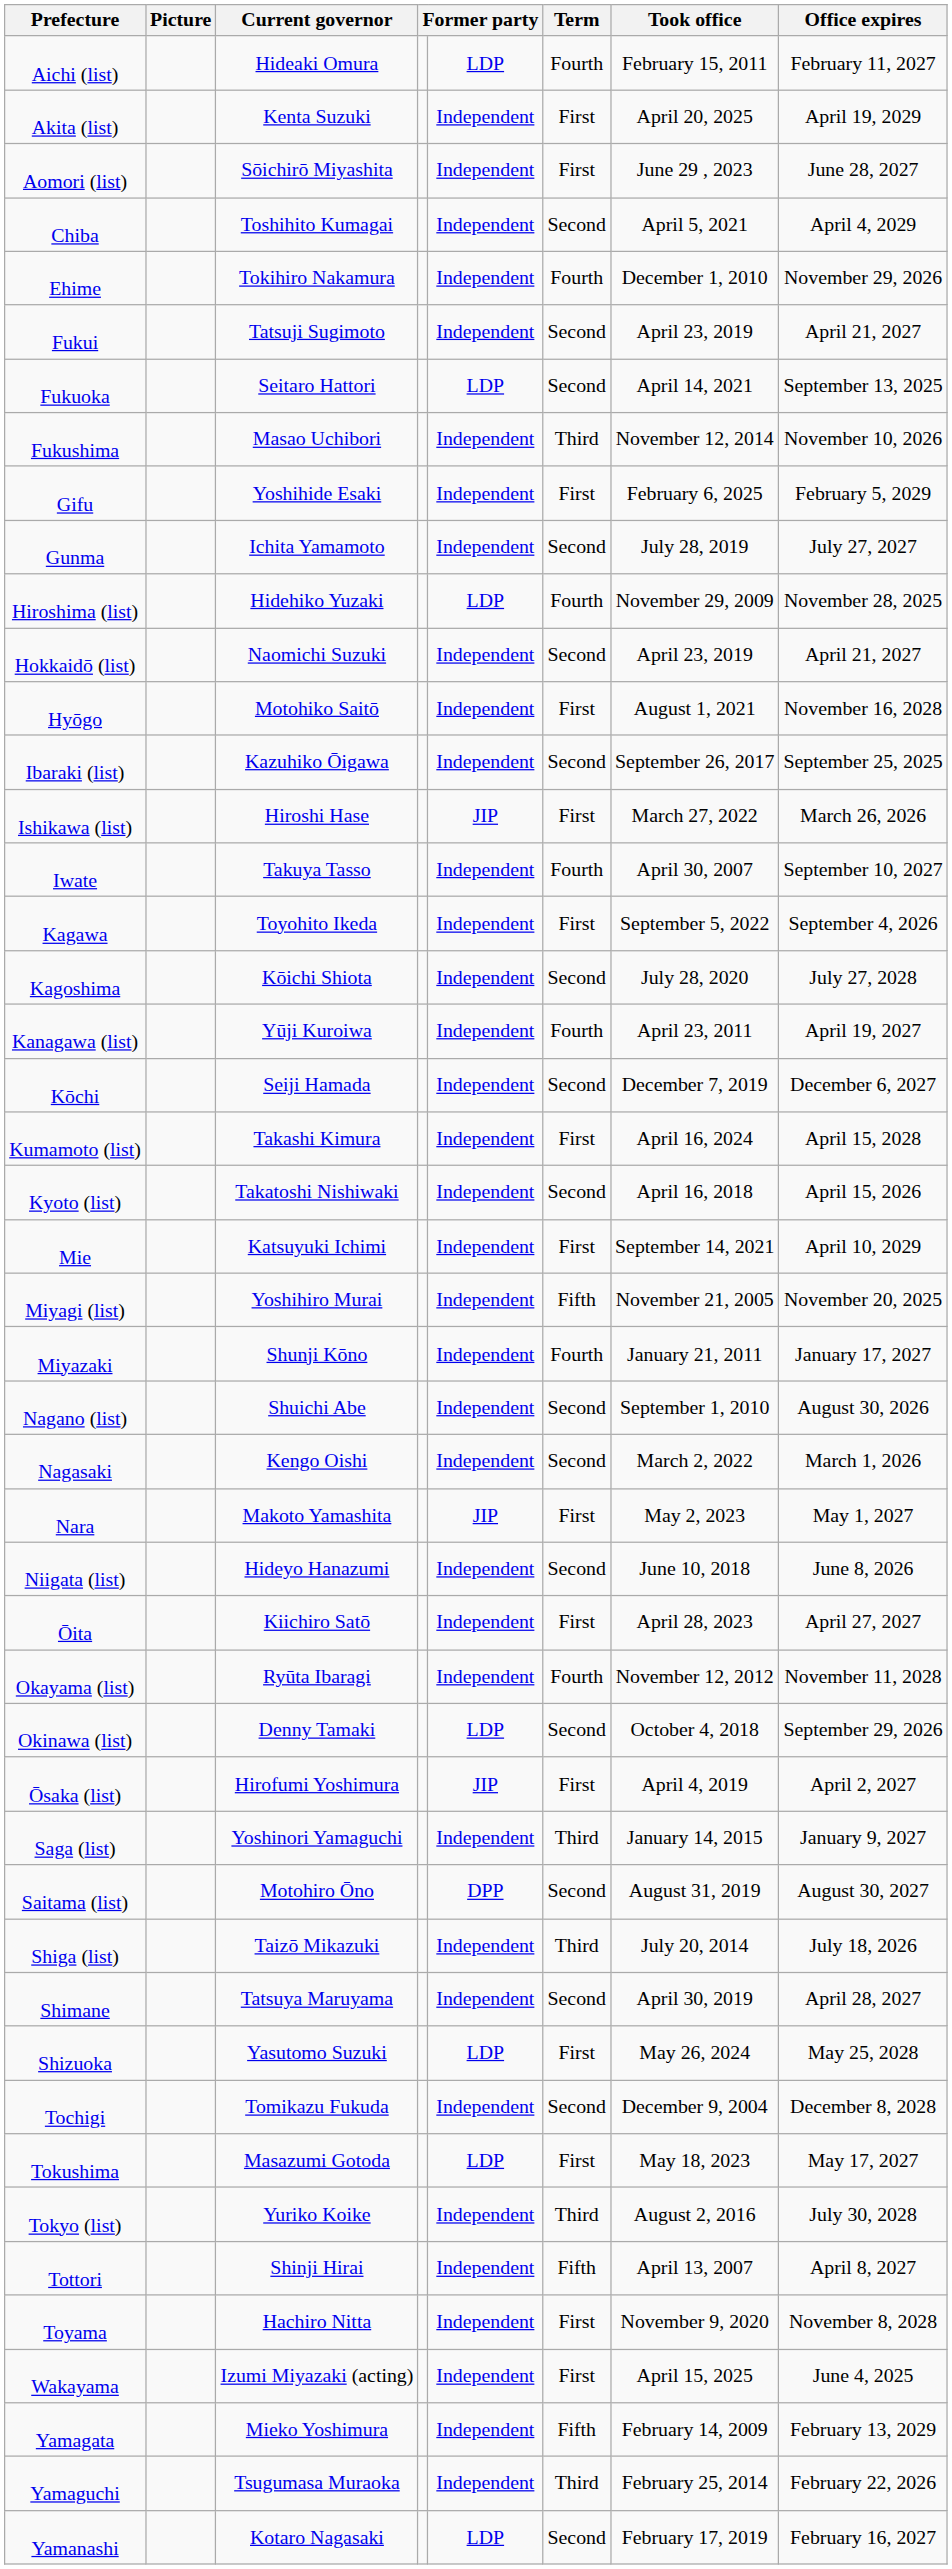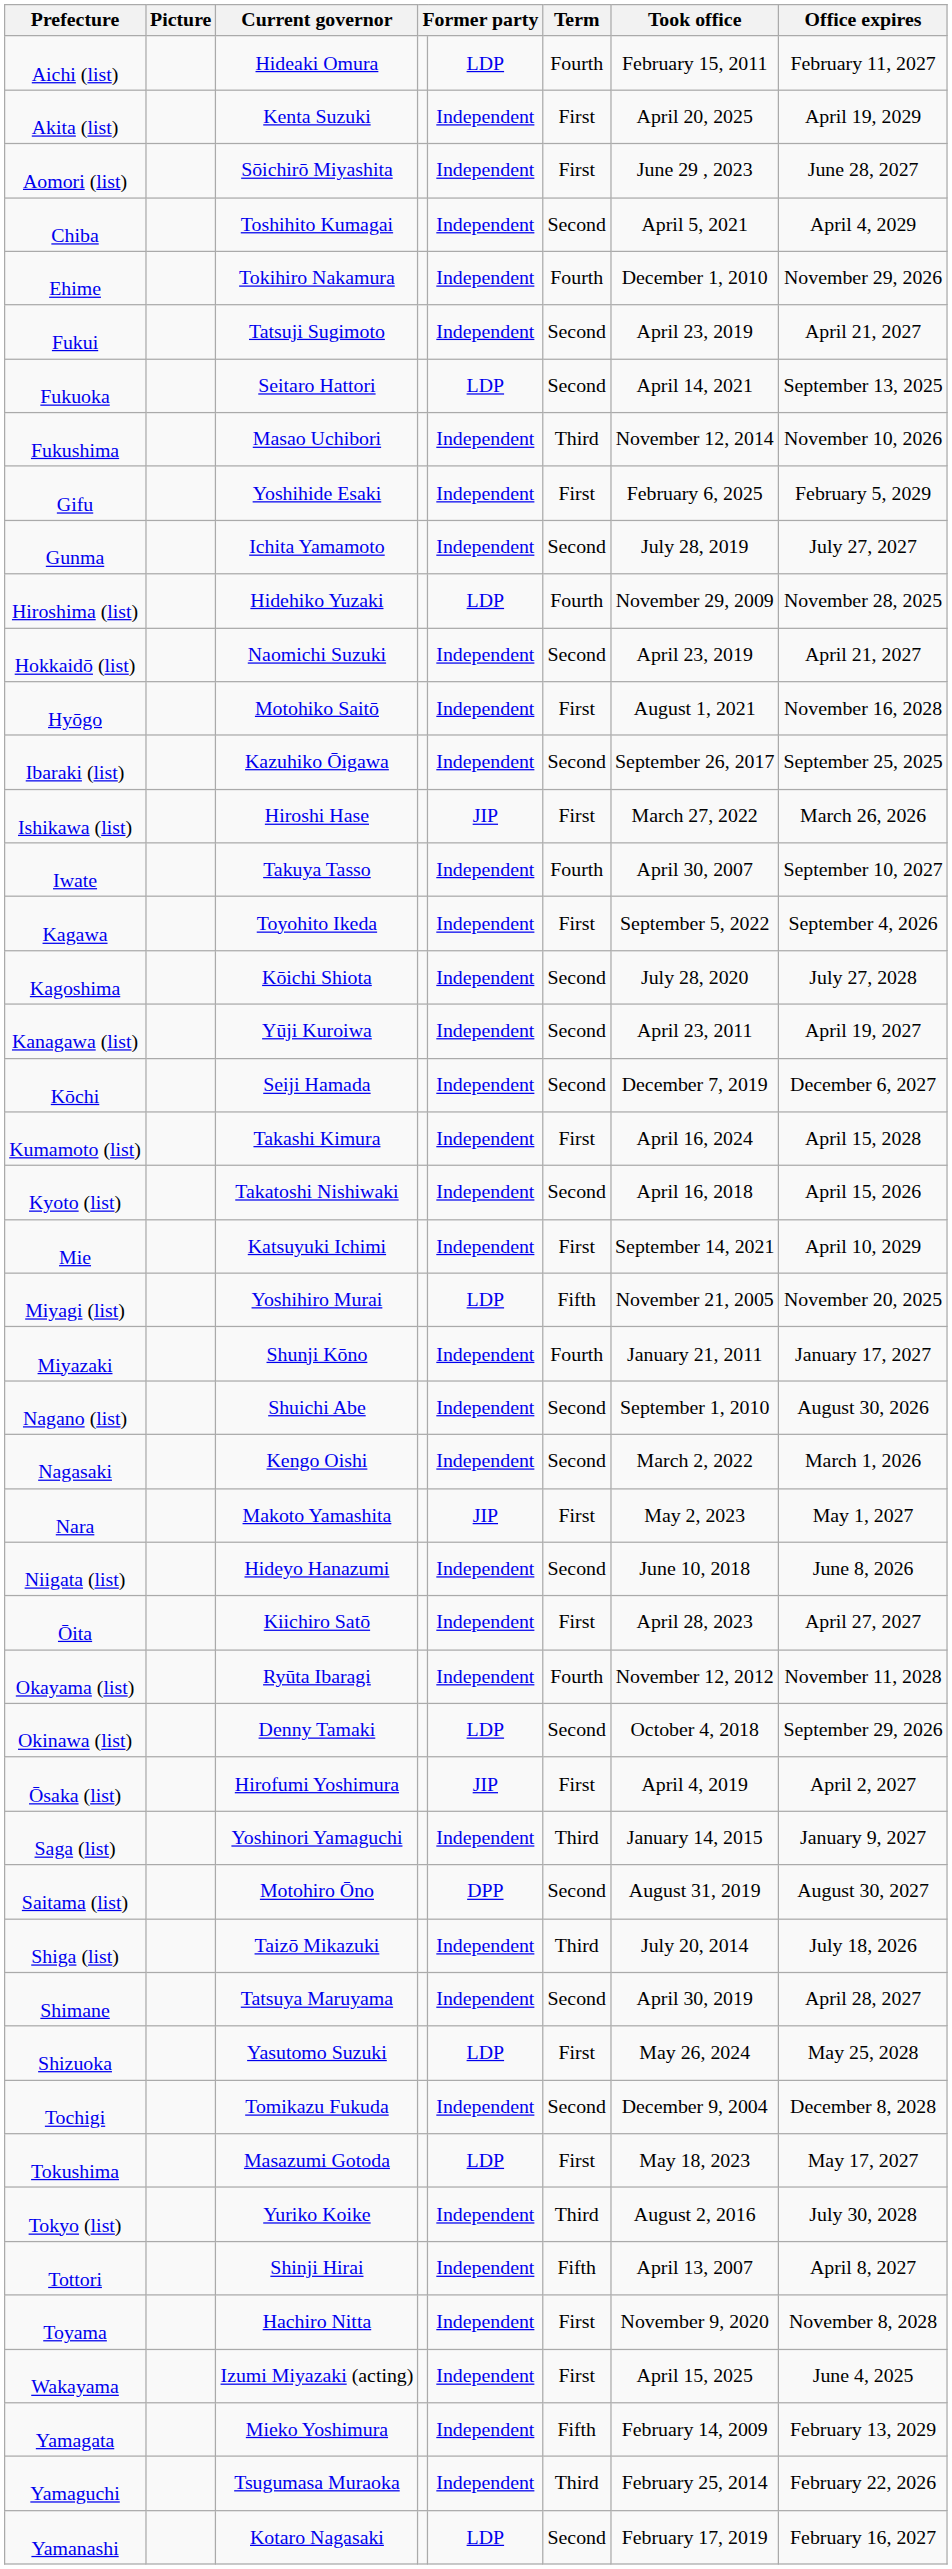Kanagawa (list) | Term: Fourth -> Second
Miyagi (list) | column 5: Independent -> LDP
